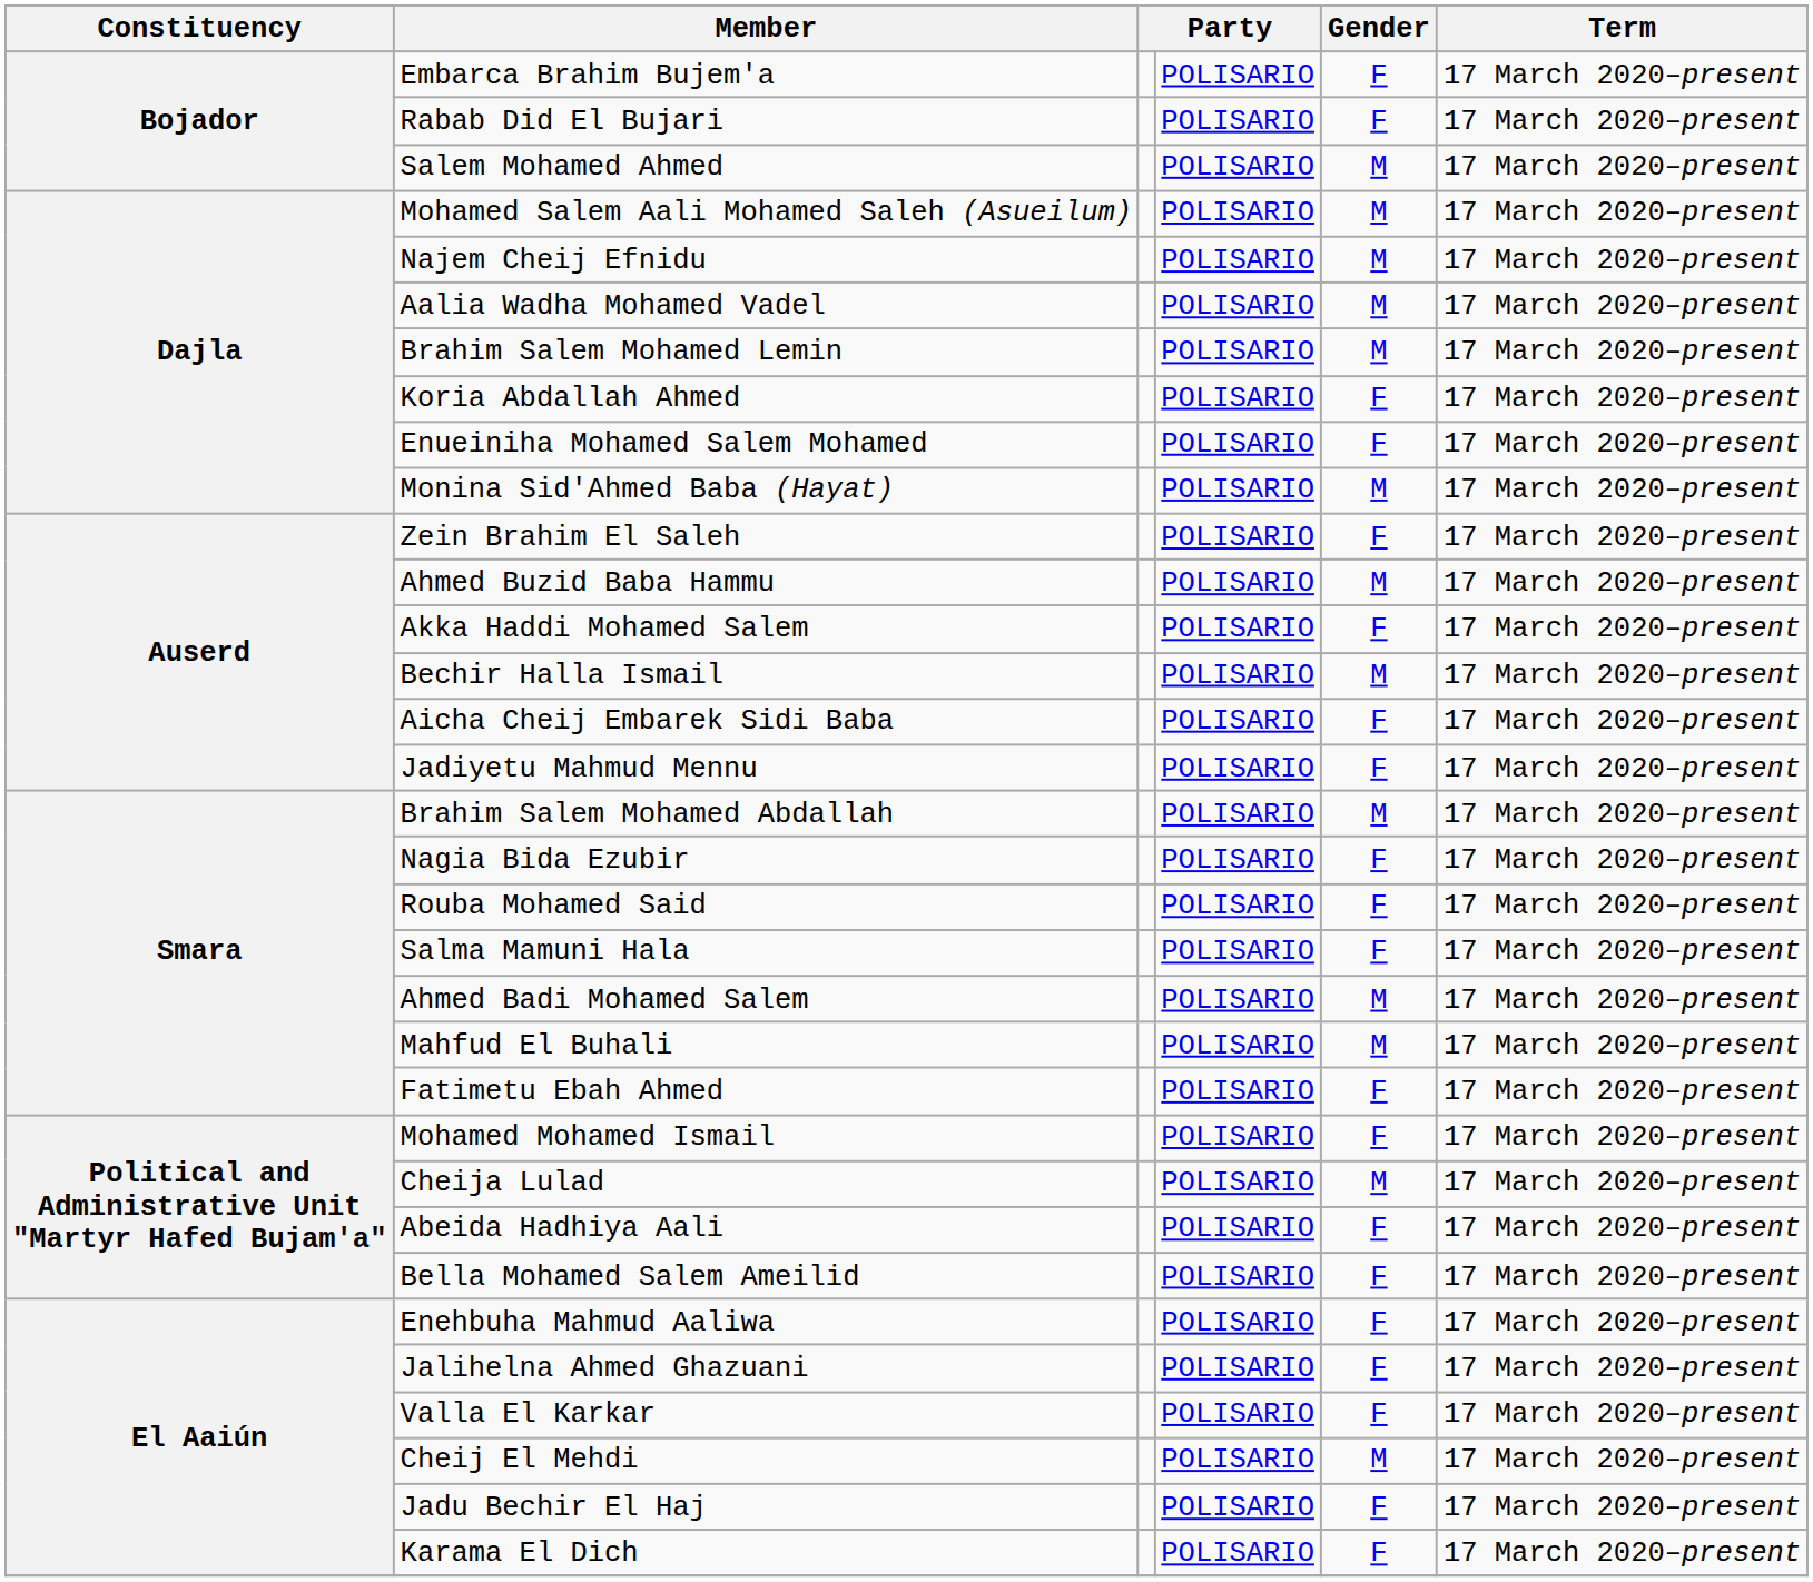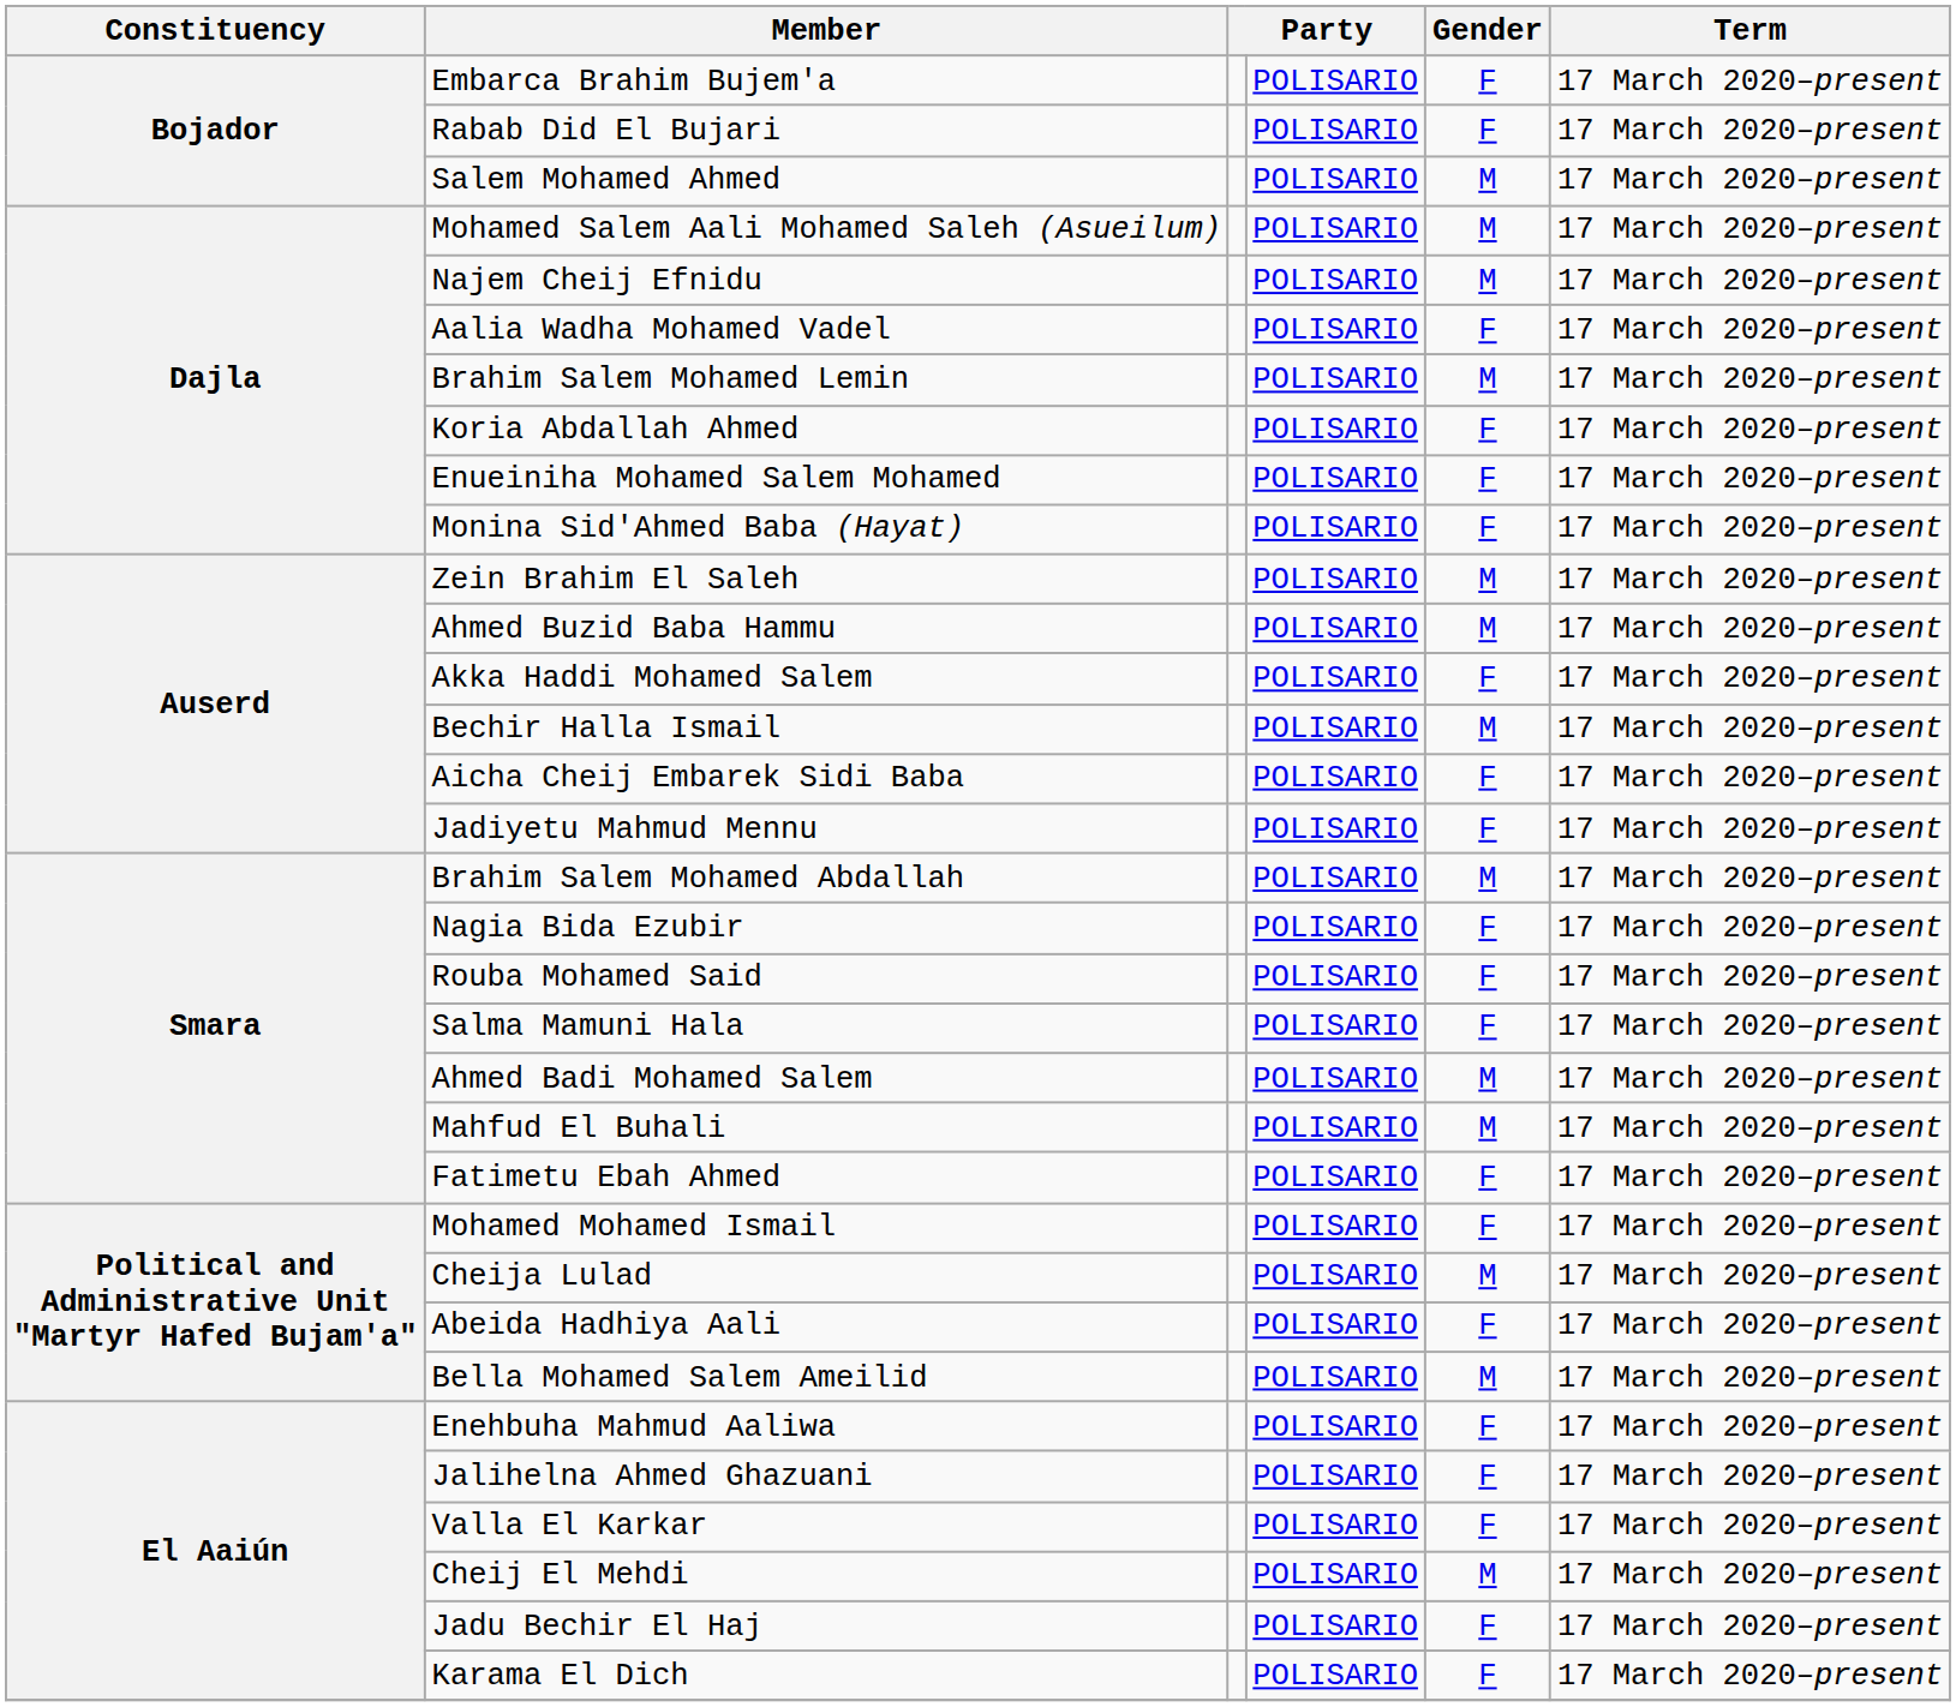Aalia Wadha Mohamed Vadel | Gender: M -> F
Monina Sid'Ahmed Baba (Hayat) | Gender: M -> F
Zein Brahim El Saleh | Gender: F -> M
Bella Mohamed Salem Ameilid | Gender: F -> M
